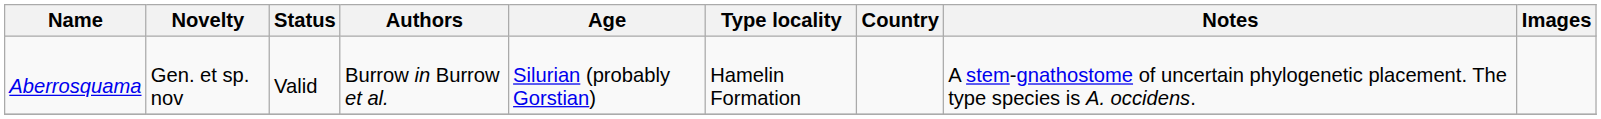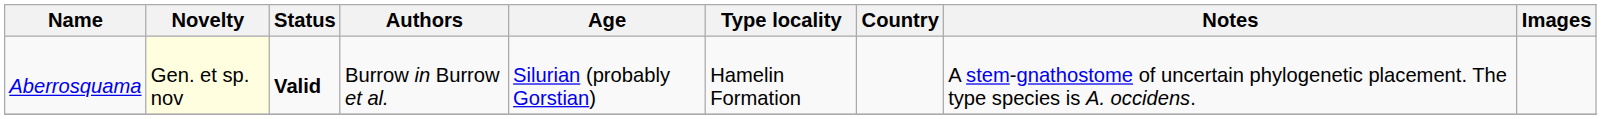Aberrosquama | Novelty: no background -> lightyellow background
Aberrosquama | Status: normal -> bold
